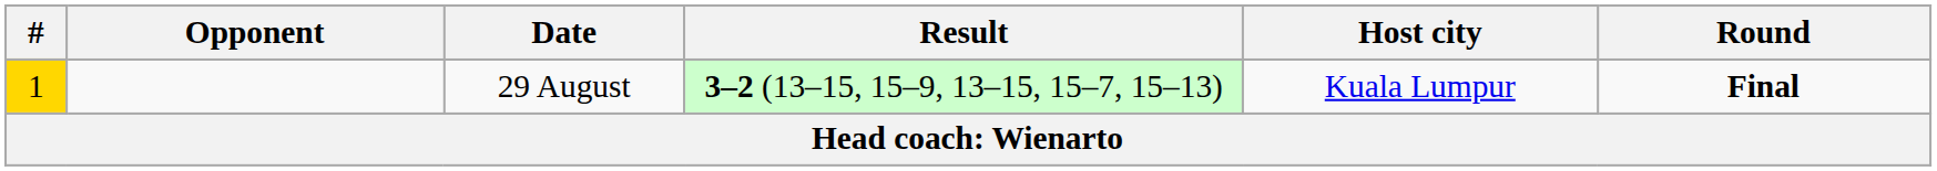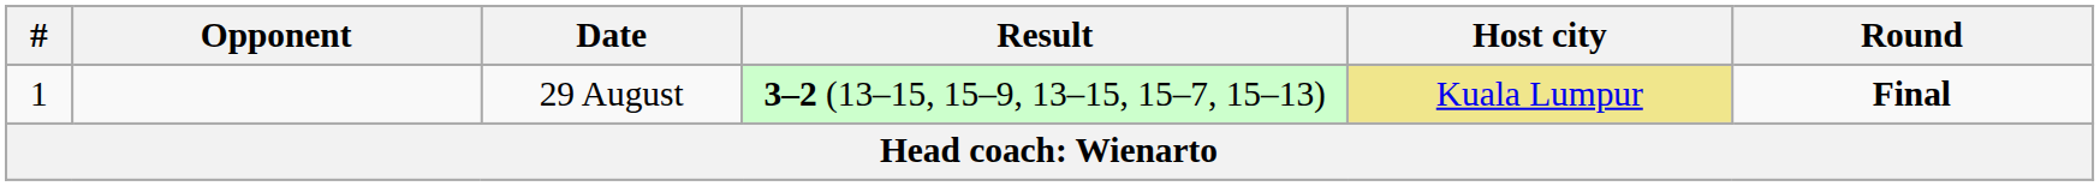29 August | #: gold background -> no background
29 August | Host city: no background -> khaki background
